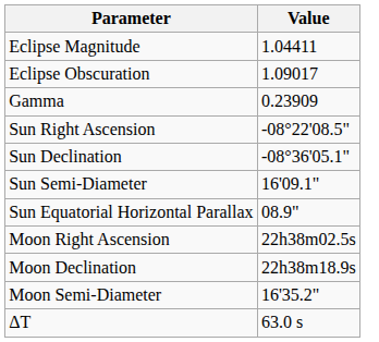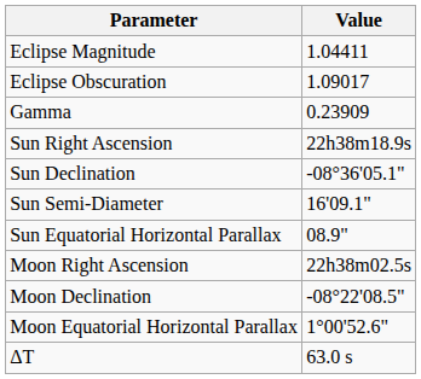Sun Right Ascension | Value: -08°22'08.5" -> 22h38m18.9s
Moon Declination | Value: 22h38m18.9s -> -08°22'08.5"
- row: Moon Semi-Diameter | 16'35.2"
+ row: Moon Equatorial Horizontal Parallax | 1°00'52.6"
